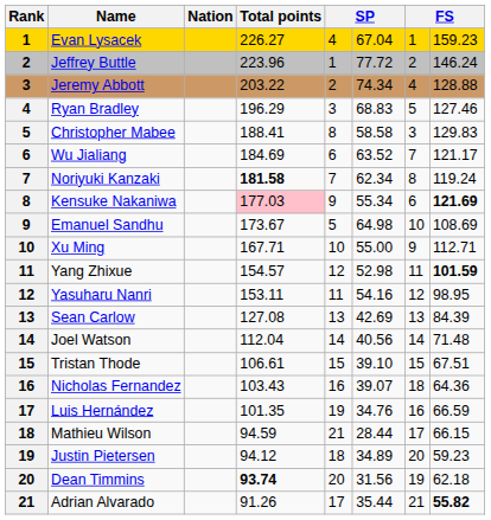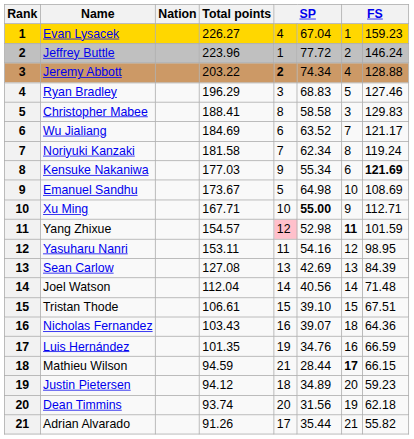Jeremy Abbott | column 5: normal -> bold
Noriyuki Kanzaki | Total points: bold -> normal
Kensuke Nakaniwa | Total points: pink background -> no background
Xu Ming | column 6: normal -> bold
Yang Zhixue | column 5: no background -> pink background
Yang Zhixue | column 7: normal -> bold
Yang Zhixue | column 8: bold -> normal
Mathieu Wilson | column 7: normal -> bold
Dean Timmins | Total points: bold -> normal
Adrian Alvarado | column 8: bold -> normal
